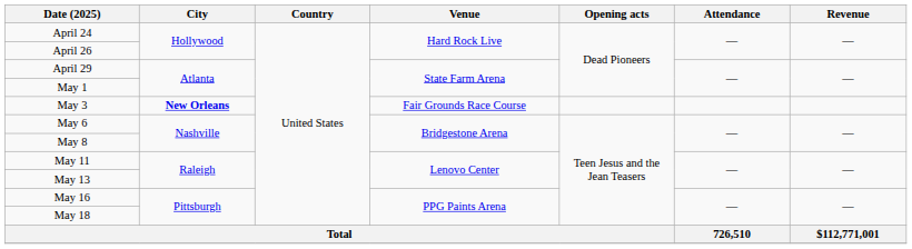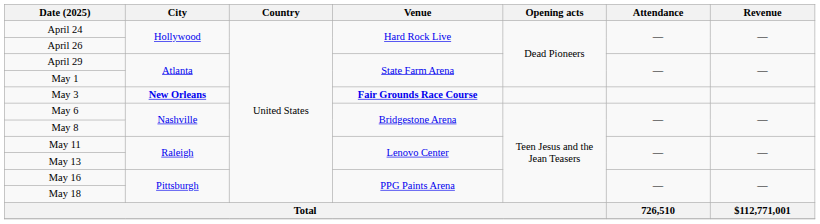May 3 | Venue: normal -> bold
